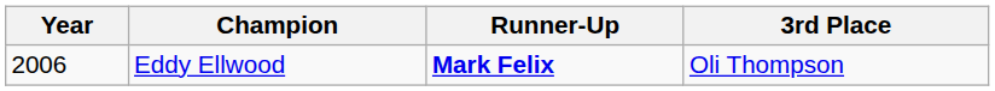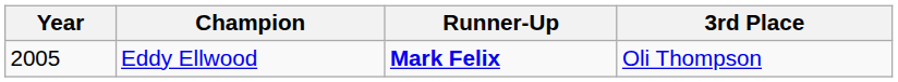Eddy Ellwood | Year: 2006 -> 2005
